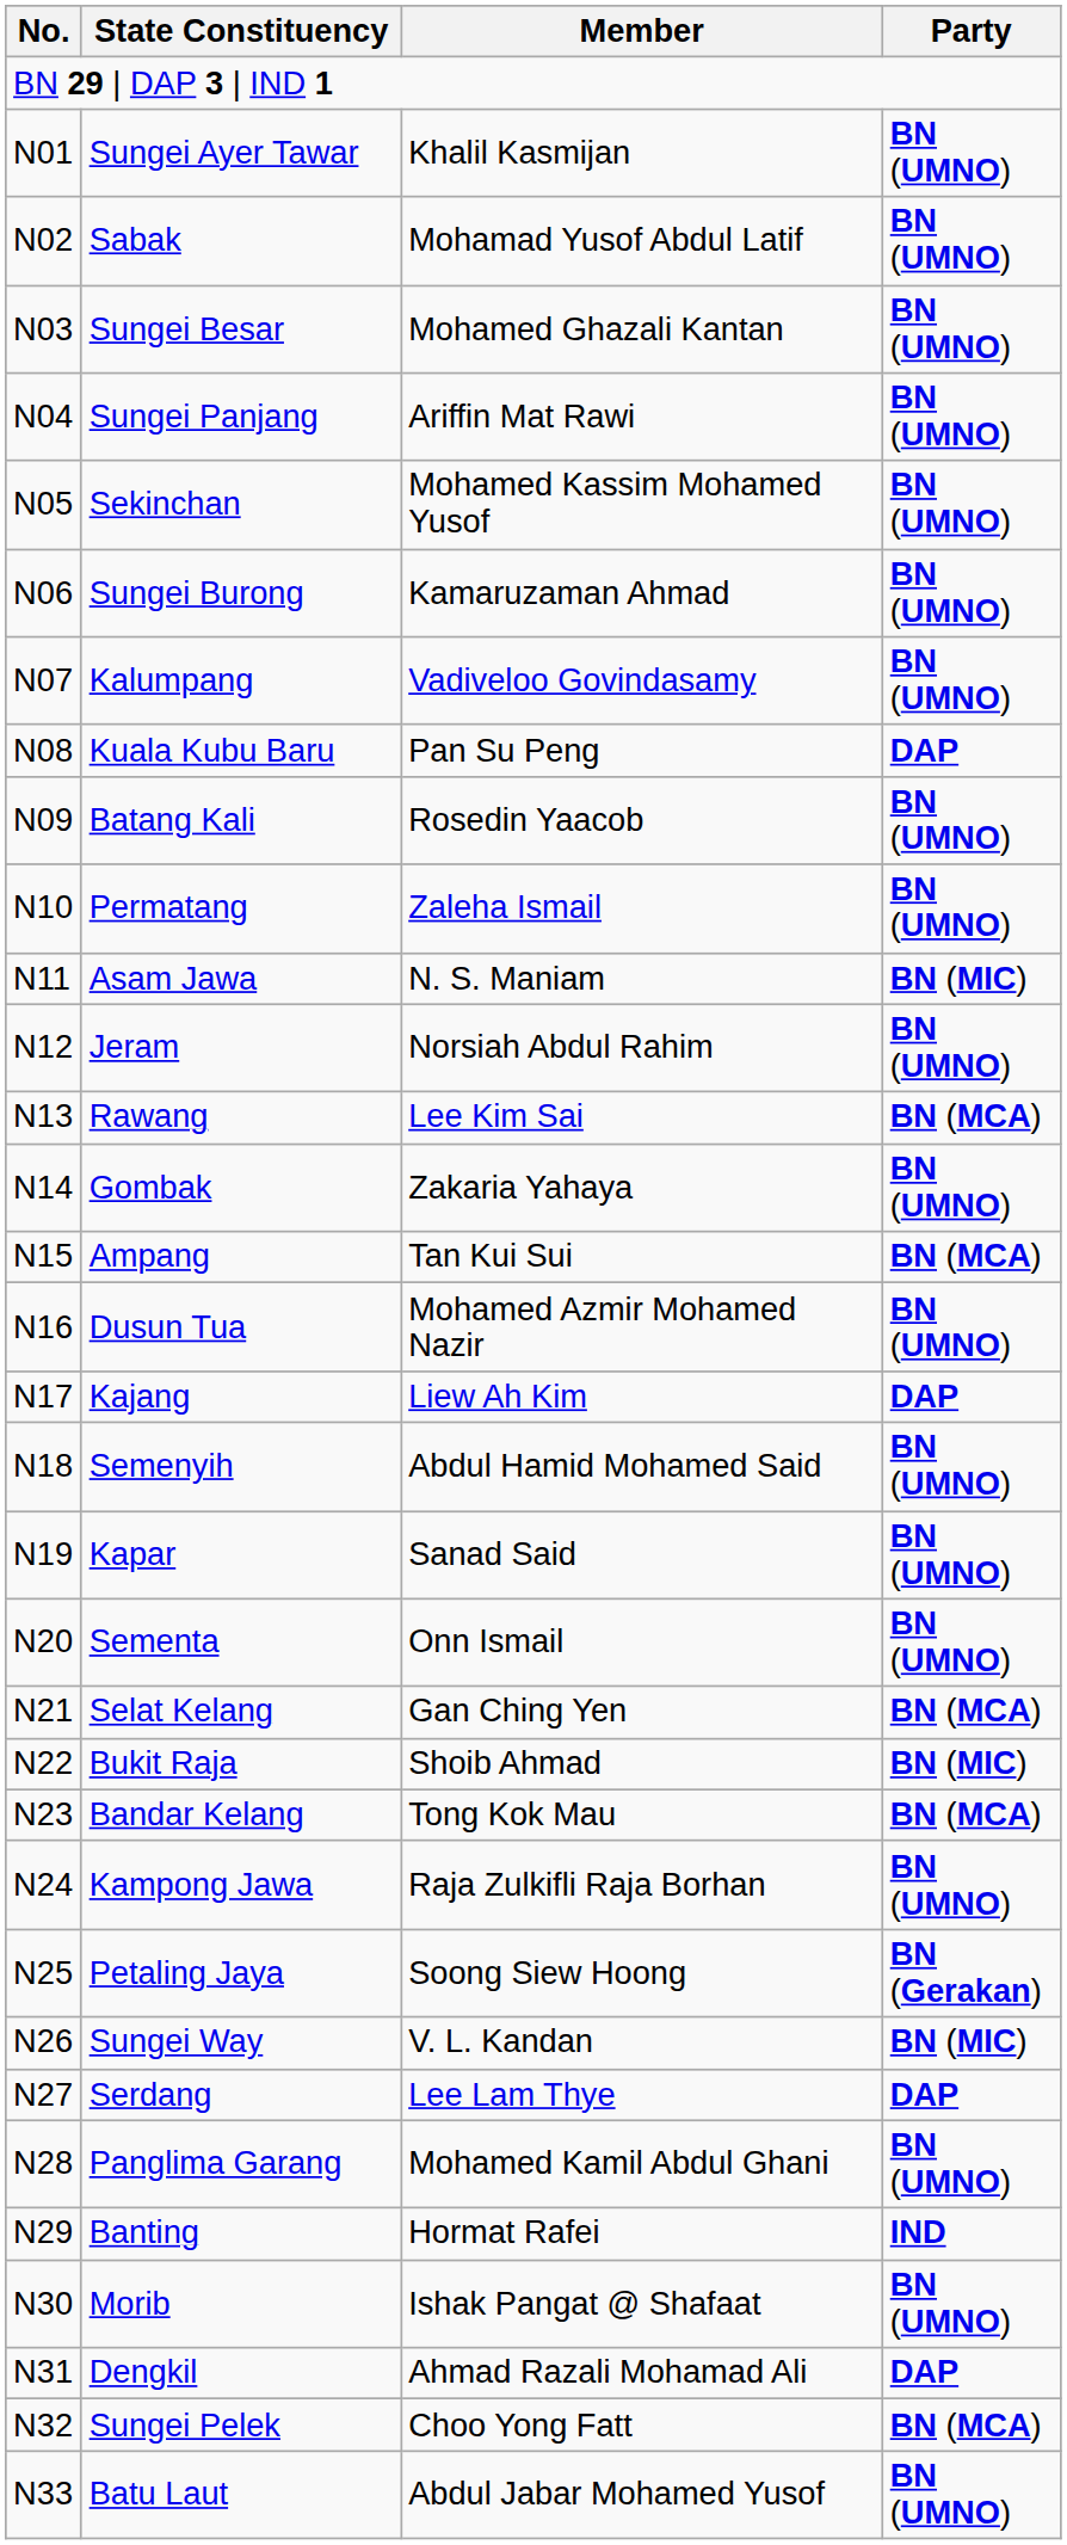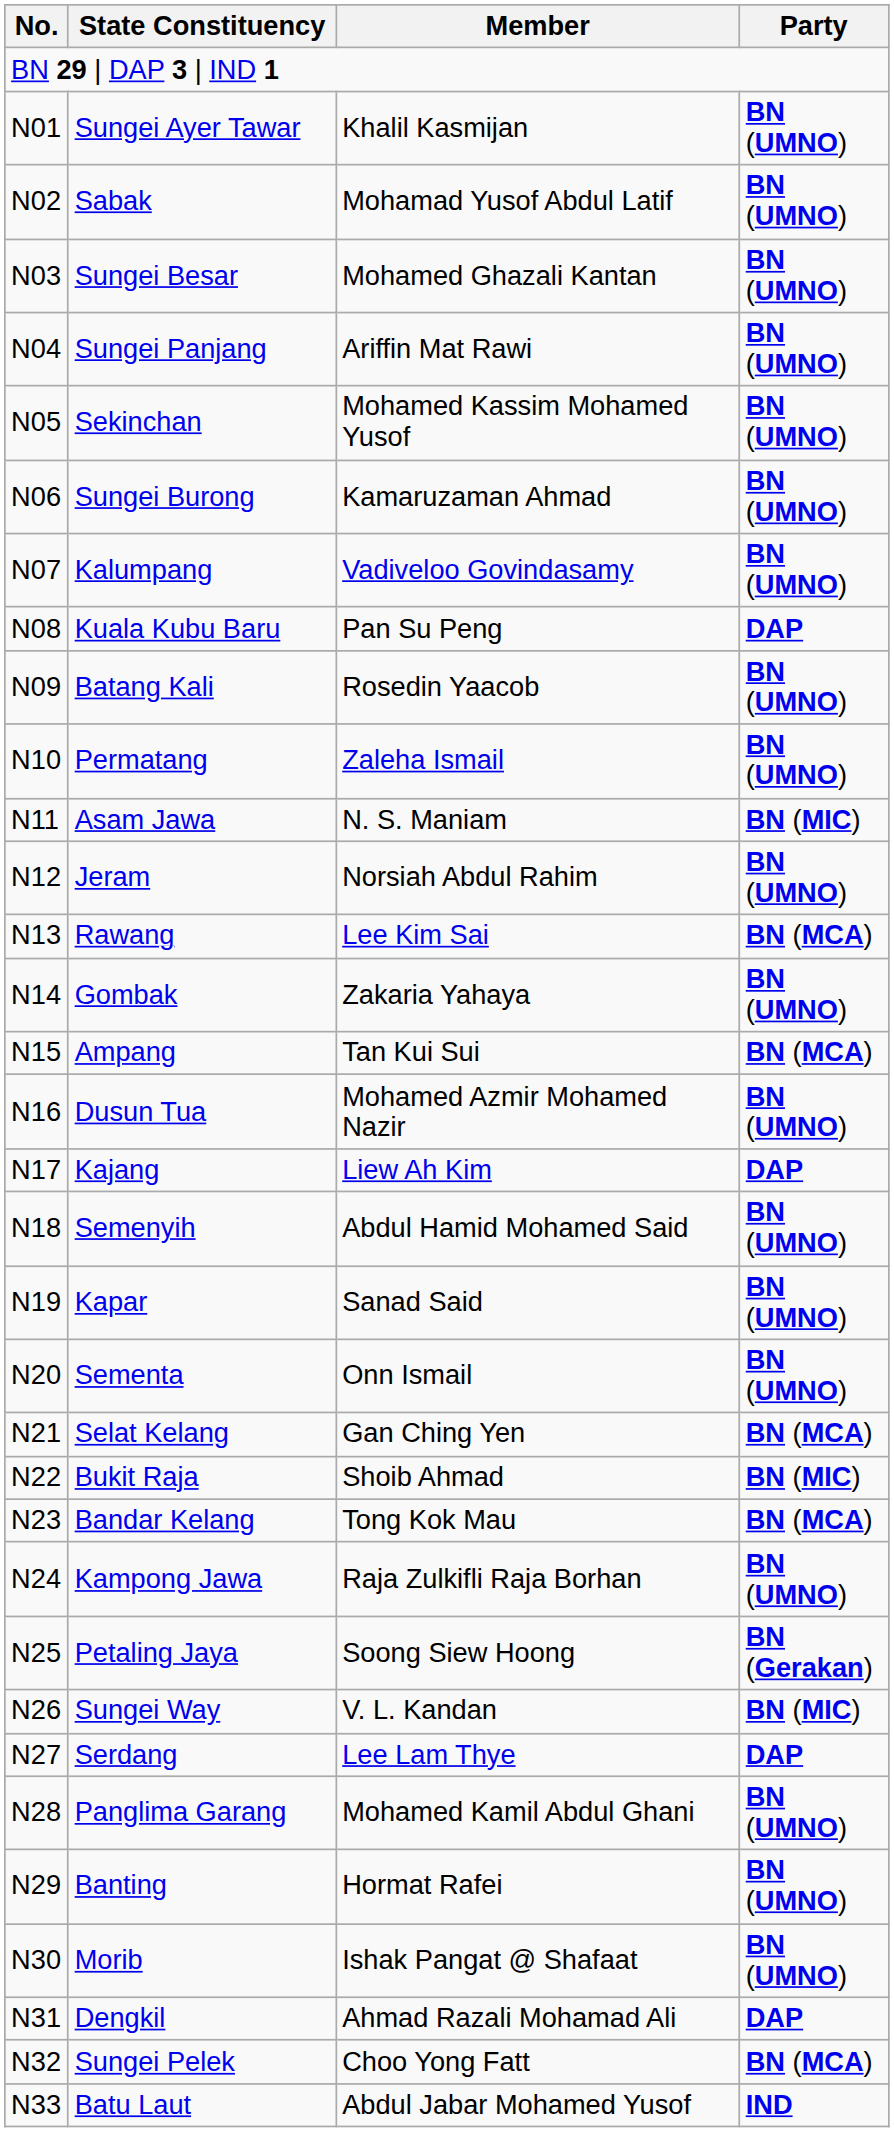Banting | Party: IND -> BN (UMNO)
Batu Laut | Party: BN (UMNO) -> IND
